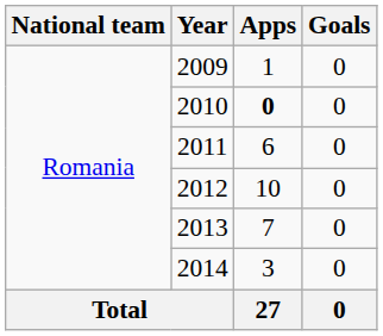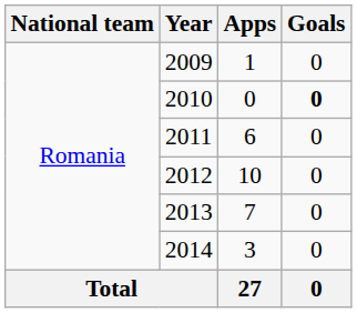2010 | Apps: bold -> normal
2010 | Goals: normal -> bold
